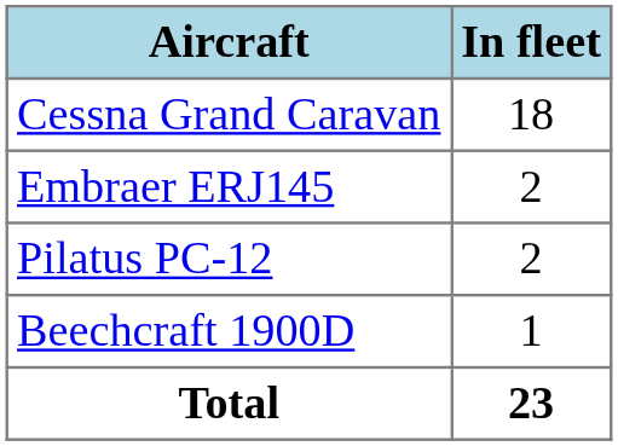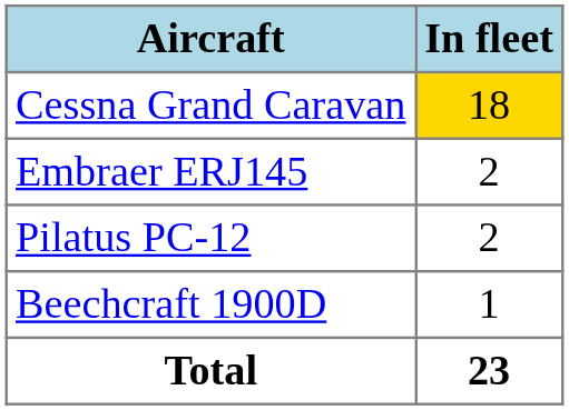Cessna Grand Caravan | In fleet: no background -> gold background
